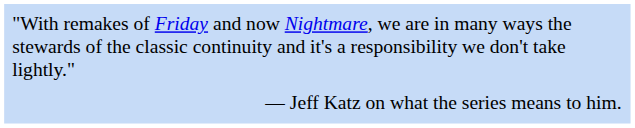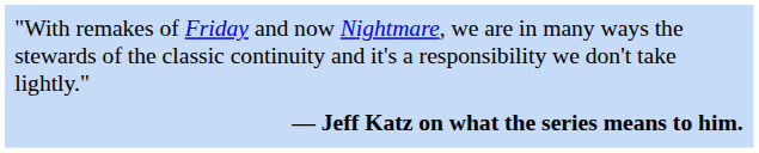row 2 | column 1: normal -> bold
